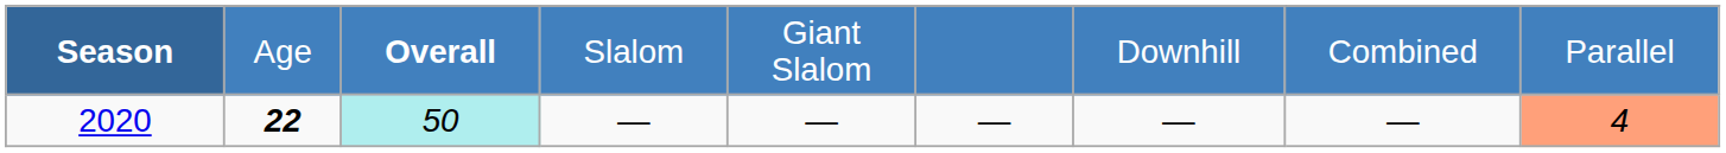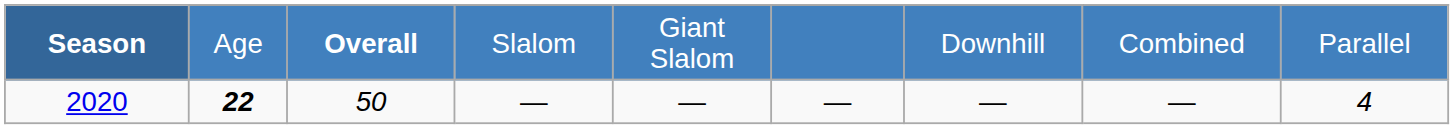2020 | column 3: paleturquoise background -> no background
2020 | column 9: lightsalmon background -> no background
